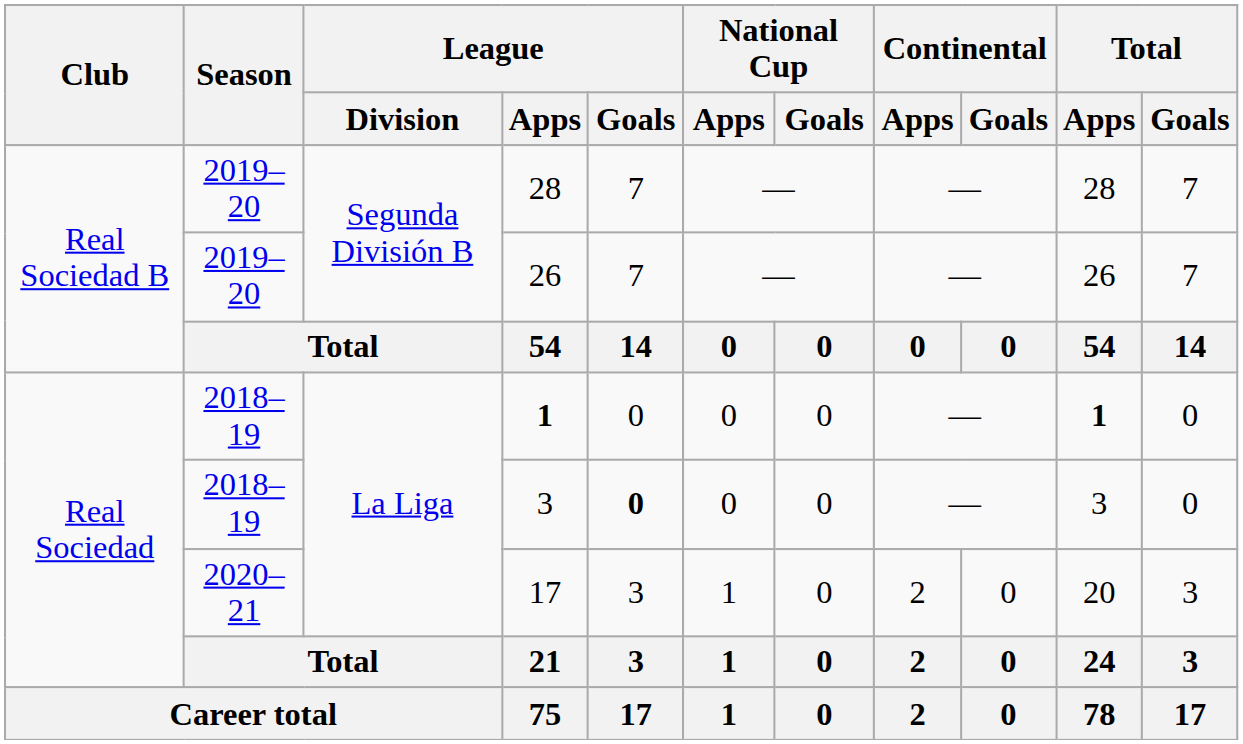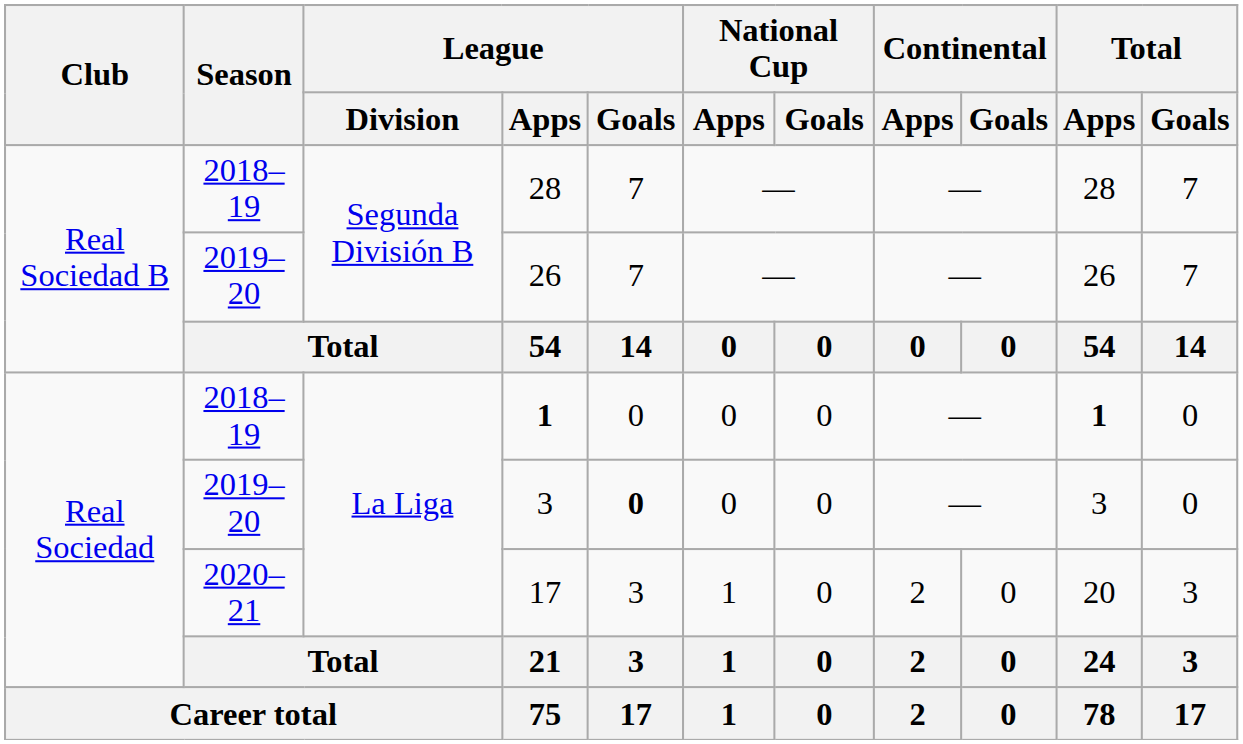row 3 | Season: 2019–20 -> 2018–19
row 7 | Season: 2018–19 -> 2019–20
